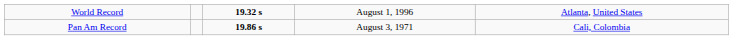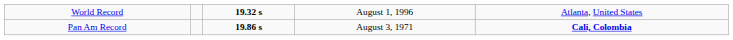Pan Am Record | column 5: normal -> bold
